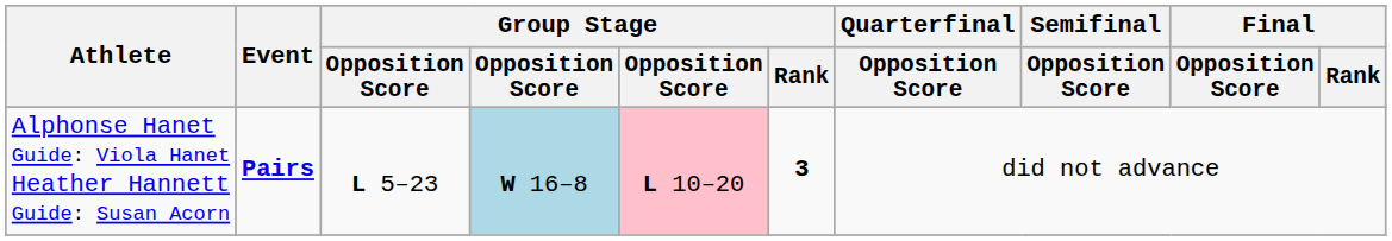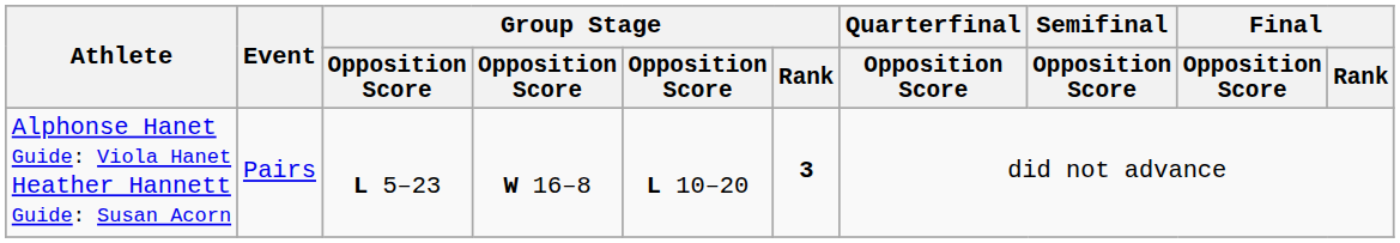row 3 | Event: bold -> normal
row 3 | column 4: lightblue background -> no background
row 3 | column 5: pink background -> no background
